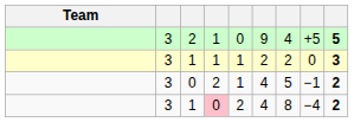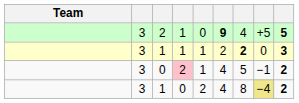row 2 | column 6: normal -> bold
row 3 | column 7: normal -> bold
row 4 | column 4: no background -> pink background
row 5 | column 4: pink background -> no background
row 5 | column 8: no background -> khaki background
